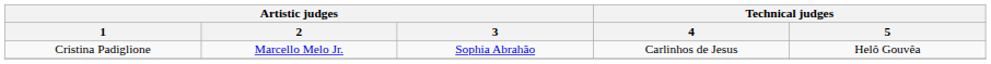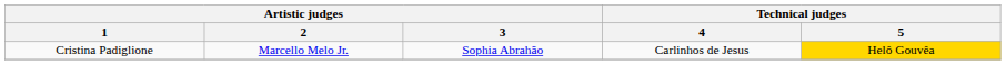Cristina Padiglione | Technical judges / 5: no background -> gold background
